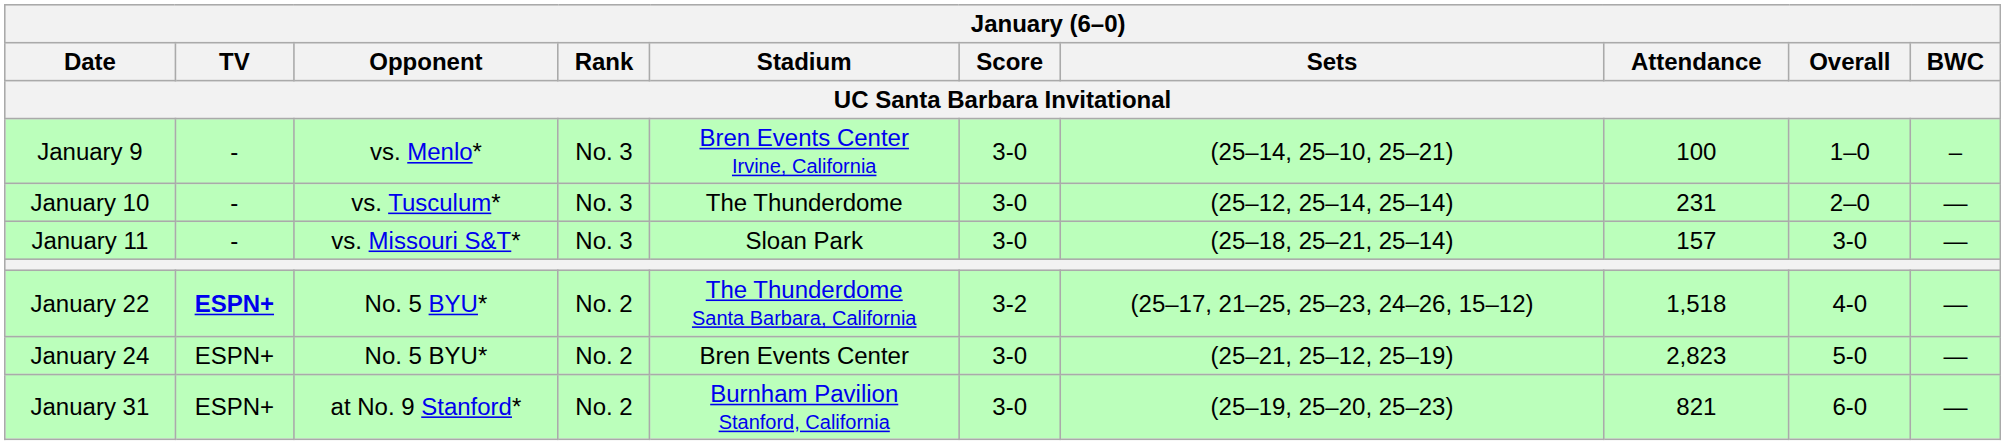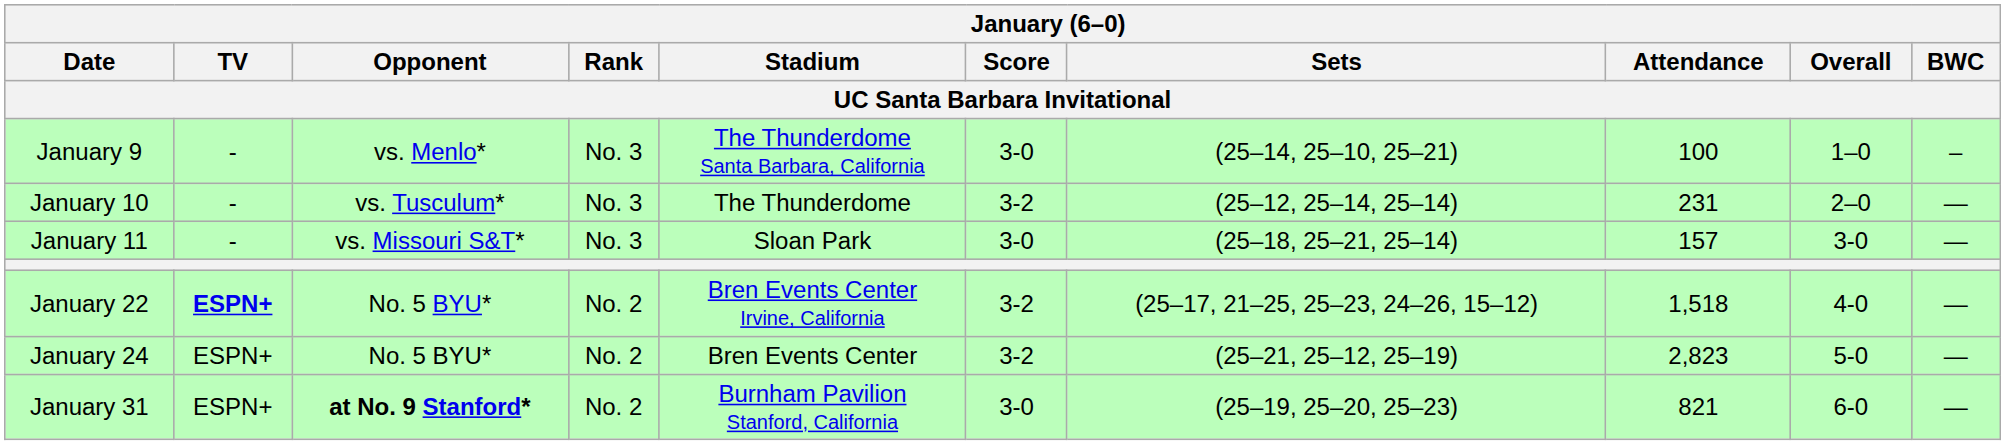January 9 | January (6–0) / Stadium: Bren Events Center Irvine, California -> The Thunderdome Santa Barbara, California
January 10 | January (6–0) / Score: 3-0 -> 3-2
January 22 | January (6–0) / Stadium: The Thunderdome Santa Barbara, California -> Bren Events Center Irvine, California
January 24 | January (6–0) / Score: 3-0 -> 3-2
January 31 | January (6–0) / Opponent: normal -> bold
